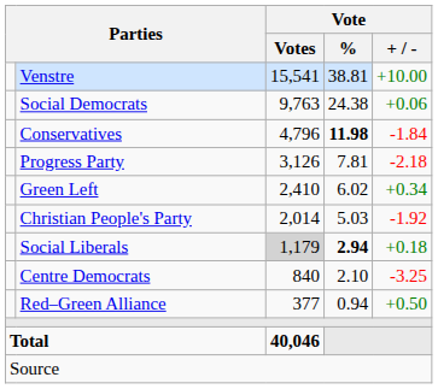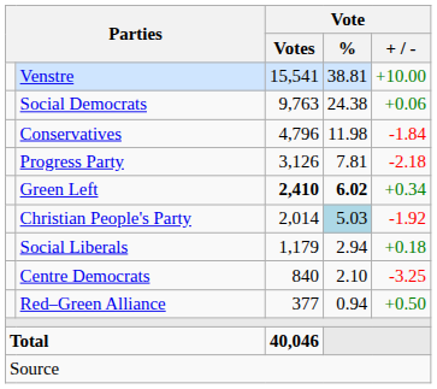Conservatives | Vote / %: bold -> normal
Green Left | Vote / Votes: normal -> bold
Green Left | Vote / %: normal -> bold
Christian People's Party | Vote / %: no background -> lightblue background
Social Liberals | Vote / Votes: lightgrey background -> no background
Social Liberals | Vote / %: bold -> normal
